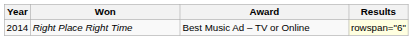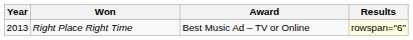Right Place Right Time | Year: 2014 -> 2013
